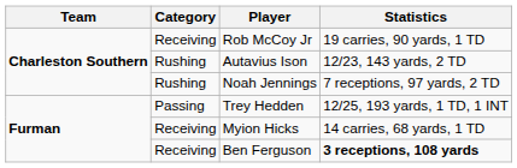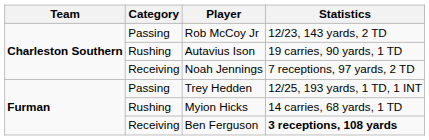Rob McCoy Jr | Category: Receiving -> Passing
Rob McCoy Jr | Statistics: 19 carries, 90 yards, 1 TD -> 12/23, 143 yards, 2 TD
Autavius Ison | Statistics: 12/23, 143 yards, 2 TD -> 19 carries, 90 yards, 1 TD
Noah Jennings | Category: Rushing -> Receiving
Myion Hicks | Category: Receiving -> Rushing
